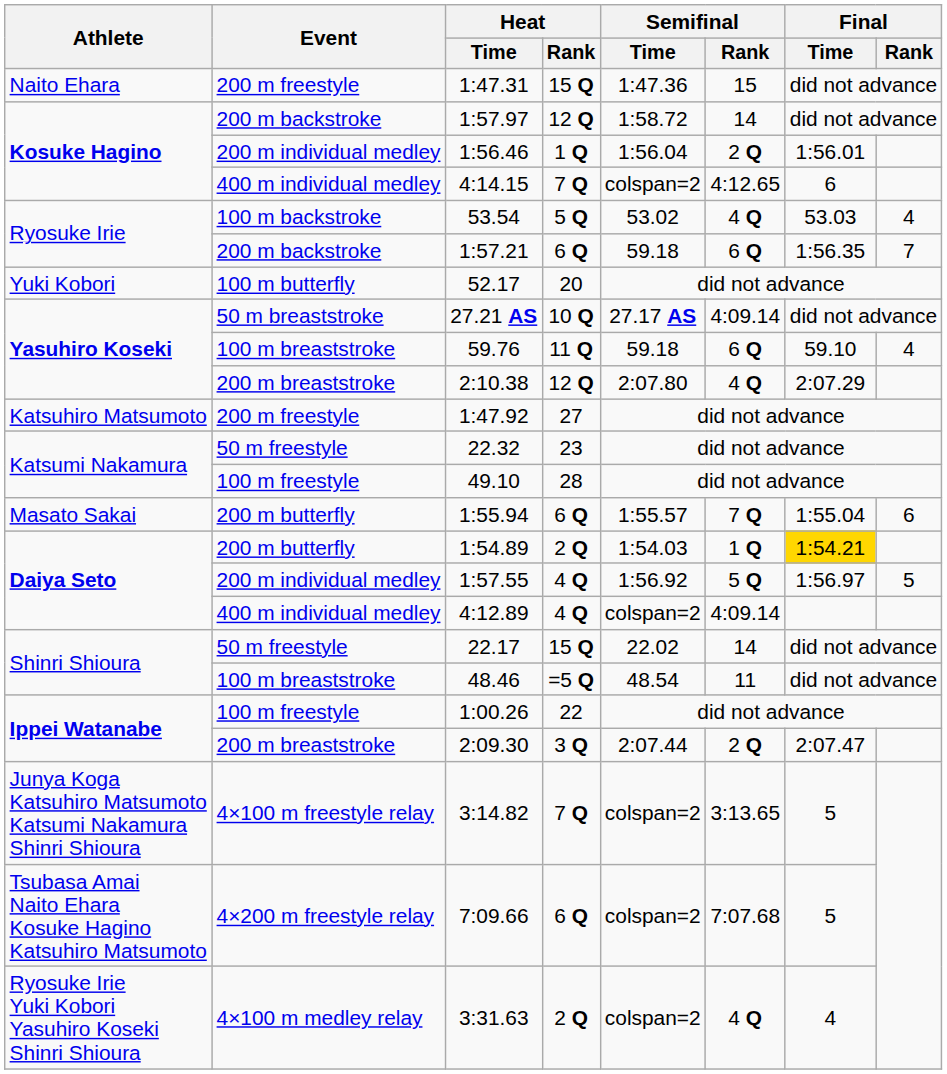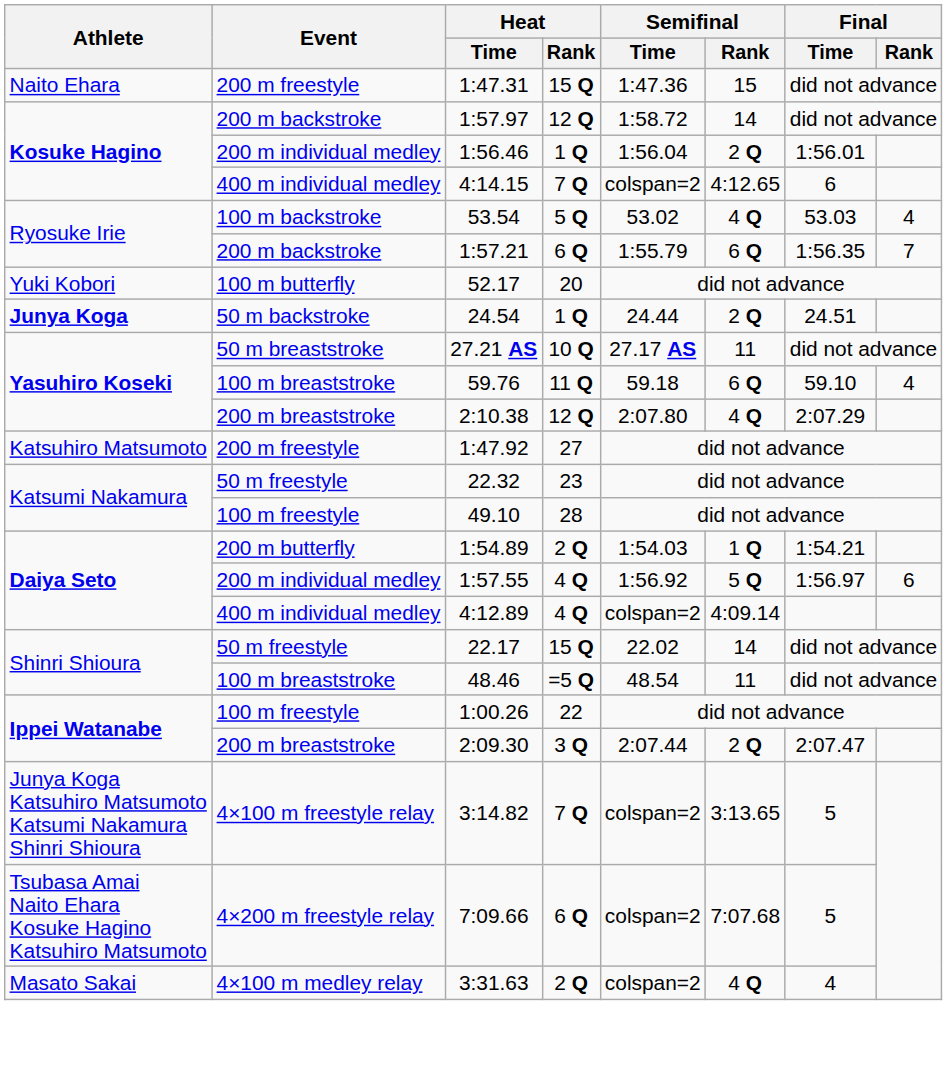1:57.21 | Semifinal / Time: 59.18 -> 1:55.79
+ row: Junya Koga | 50 m backstroke | 24.54 | 1 Q | 24.44 | 2 Q | 24.51
27.21 AS | Semifinal / Rank: 4:09.14 -> 11
- row: Masato Sakai | 200 m butterfly | 1:55.94 | 6 Q | 1:55.57 | 7 Q | 1:55.04 | 6
1:54.89 | Final / Time: gold background -> no background
1:57.55 | Final / Rank: 5 -> 6
3:31.63 | Athlete: Ryosuke Irie Yuki Kobori Yasuhiro Koseki Shinri Shioura -> Masato Sakai
